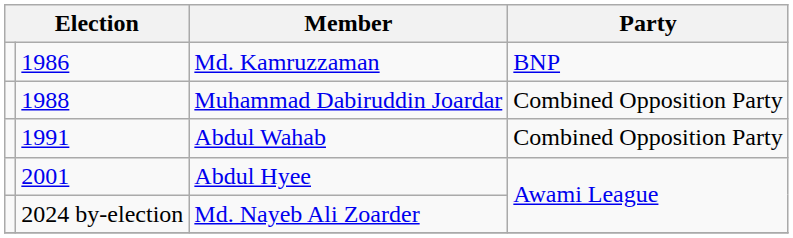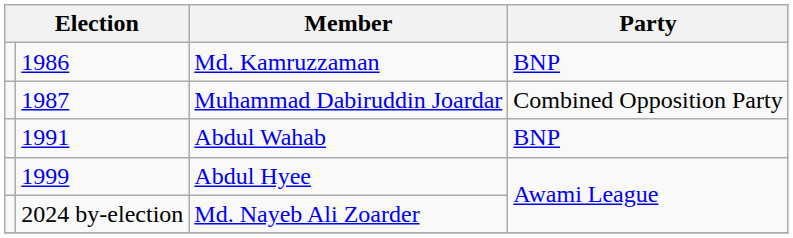Muhammad Dabiruddin Joardar | column 2: 1988 -> 1987
Abdul Wahab | Party: Combined Opposition Party -> BNP
Abdul Hyee | column 2: 2001 -> 1999
